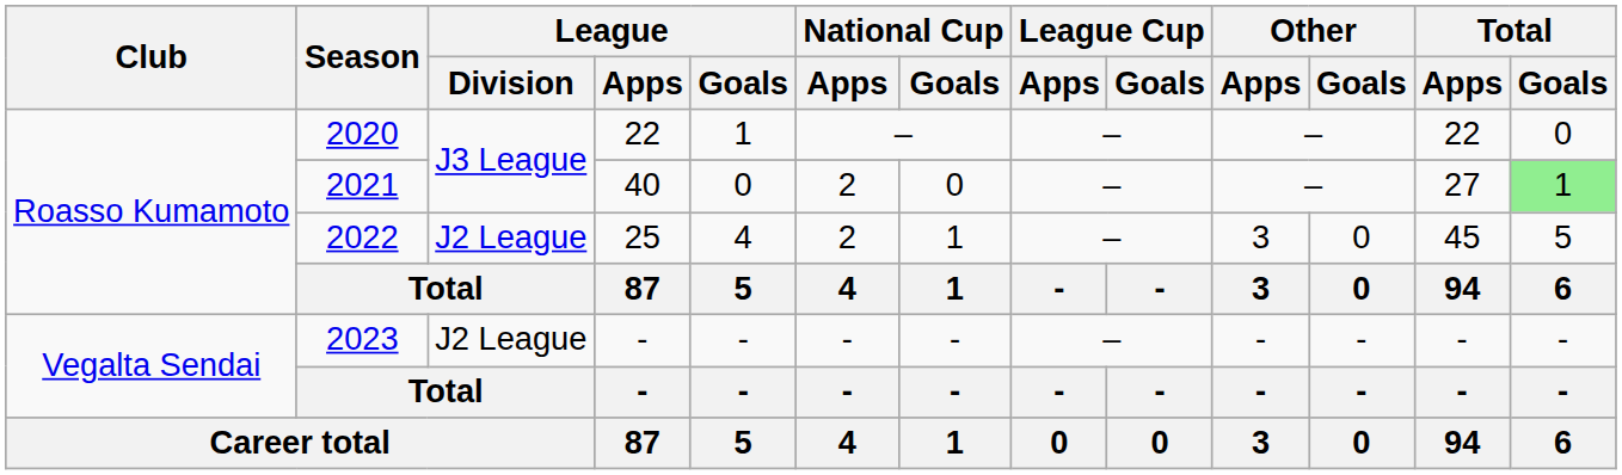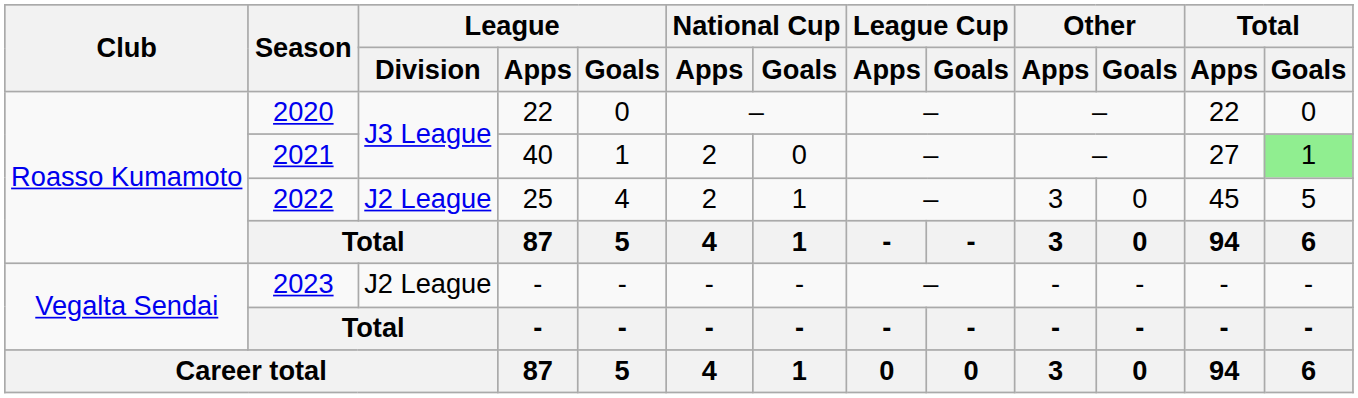2020 | League / Goals: 1 -> 0
2021 | League / Goals: 0 -> 1
